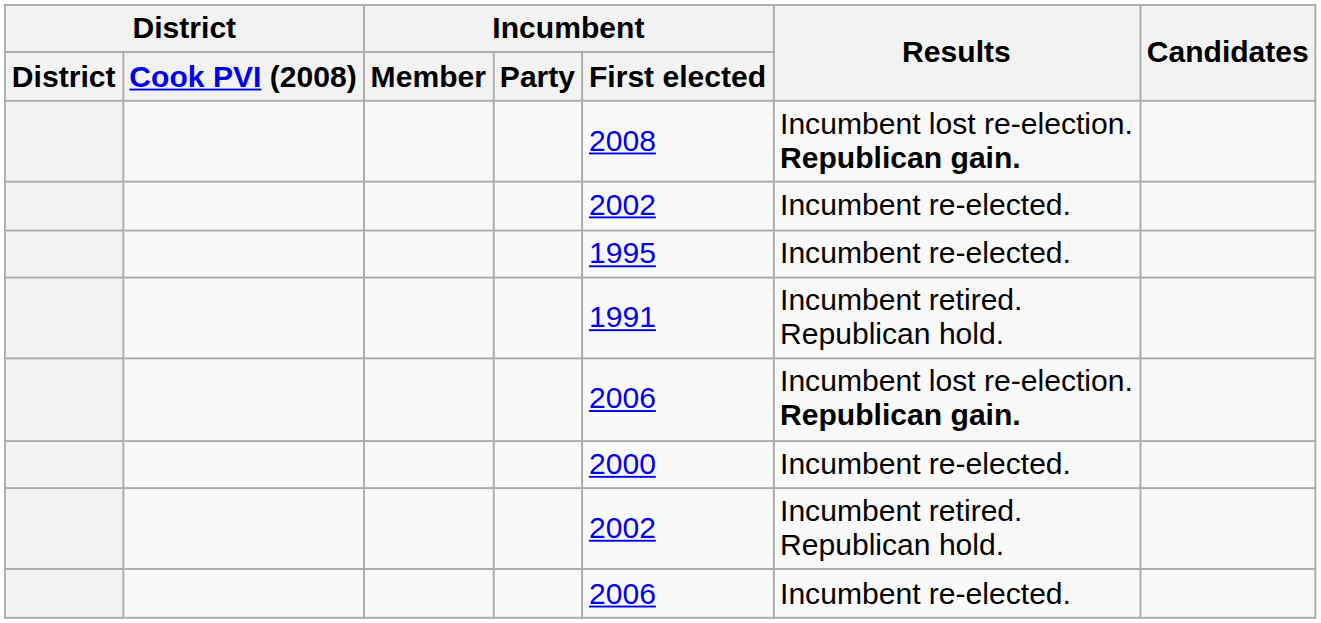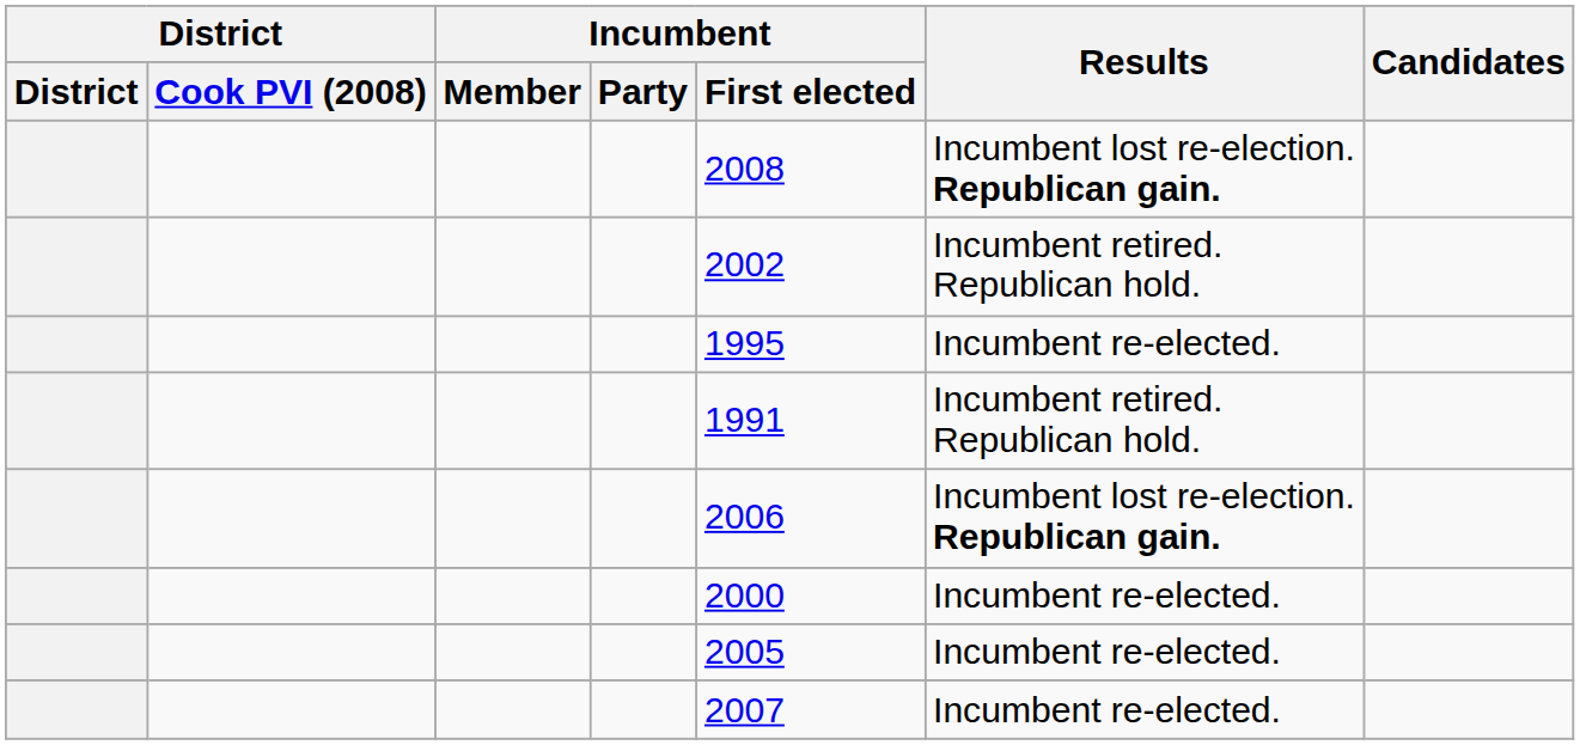row 4 | Results: Incumbent re-elected. -> Incumbent retired. Republican hold.
row 9 | Incumbent / First elected: 2002 -> 2005
row 9 | Results: Incumbent retired. Republican hold. -> Incumbent re-elected.
row 10 | Incumbent / First elected: 2006 -> 2007
